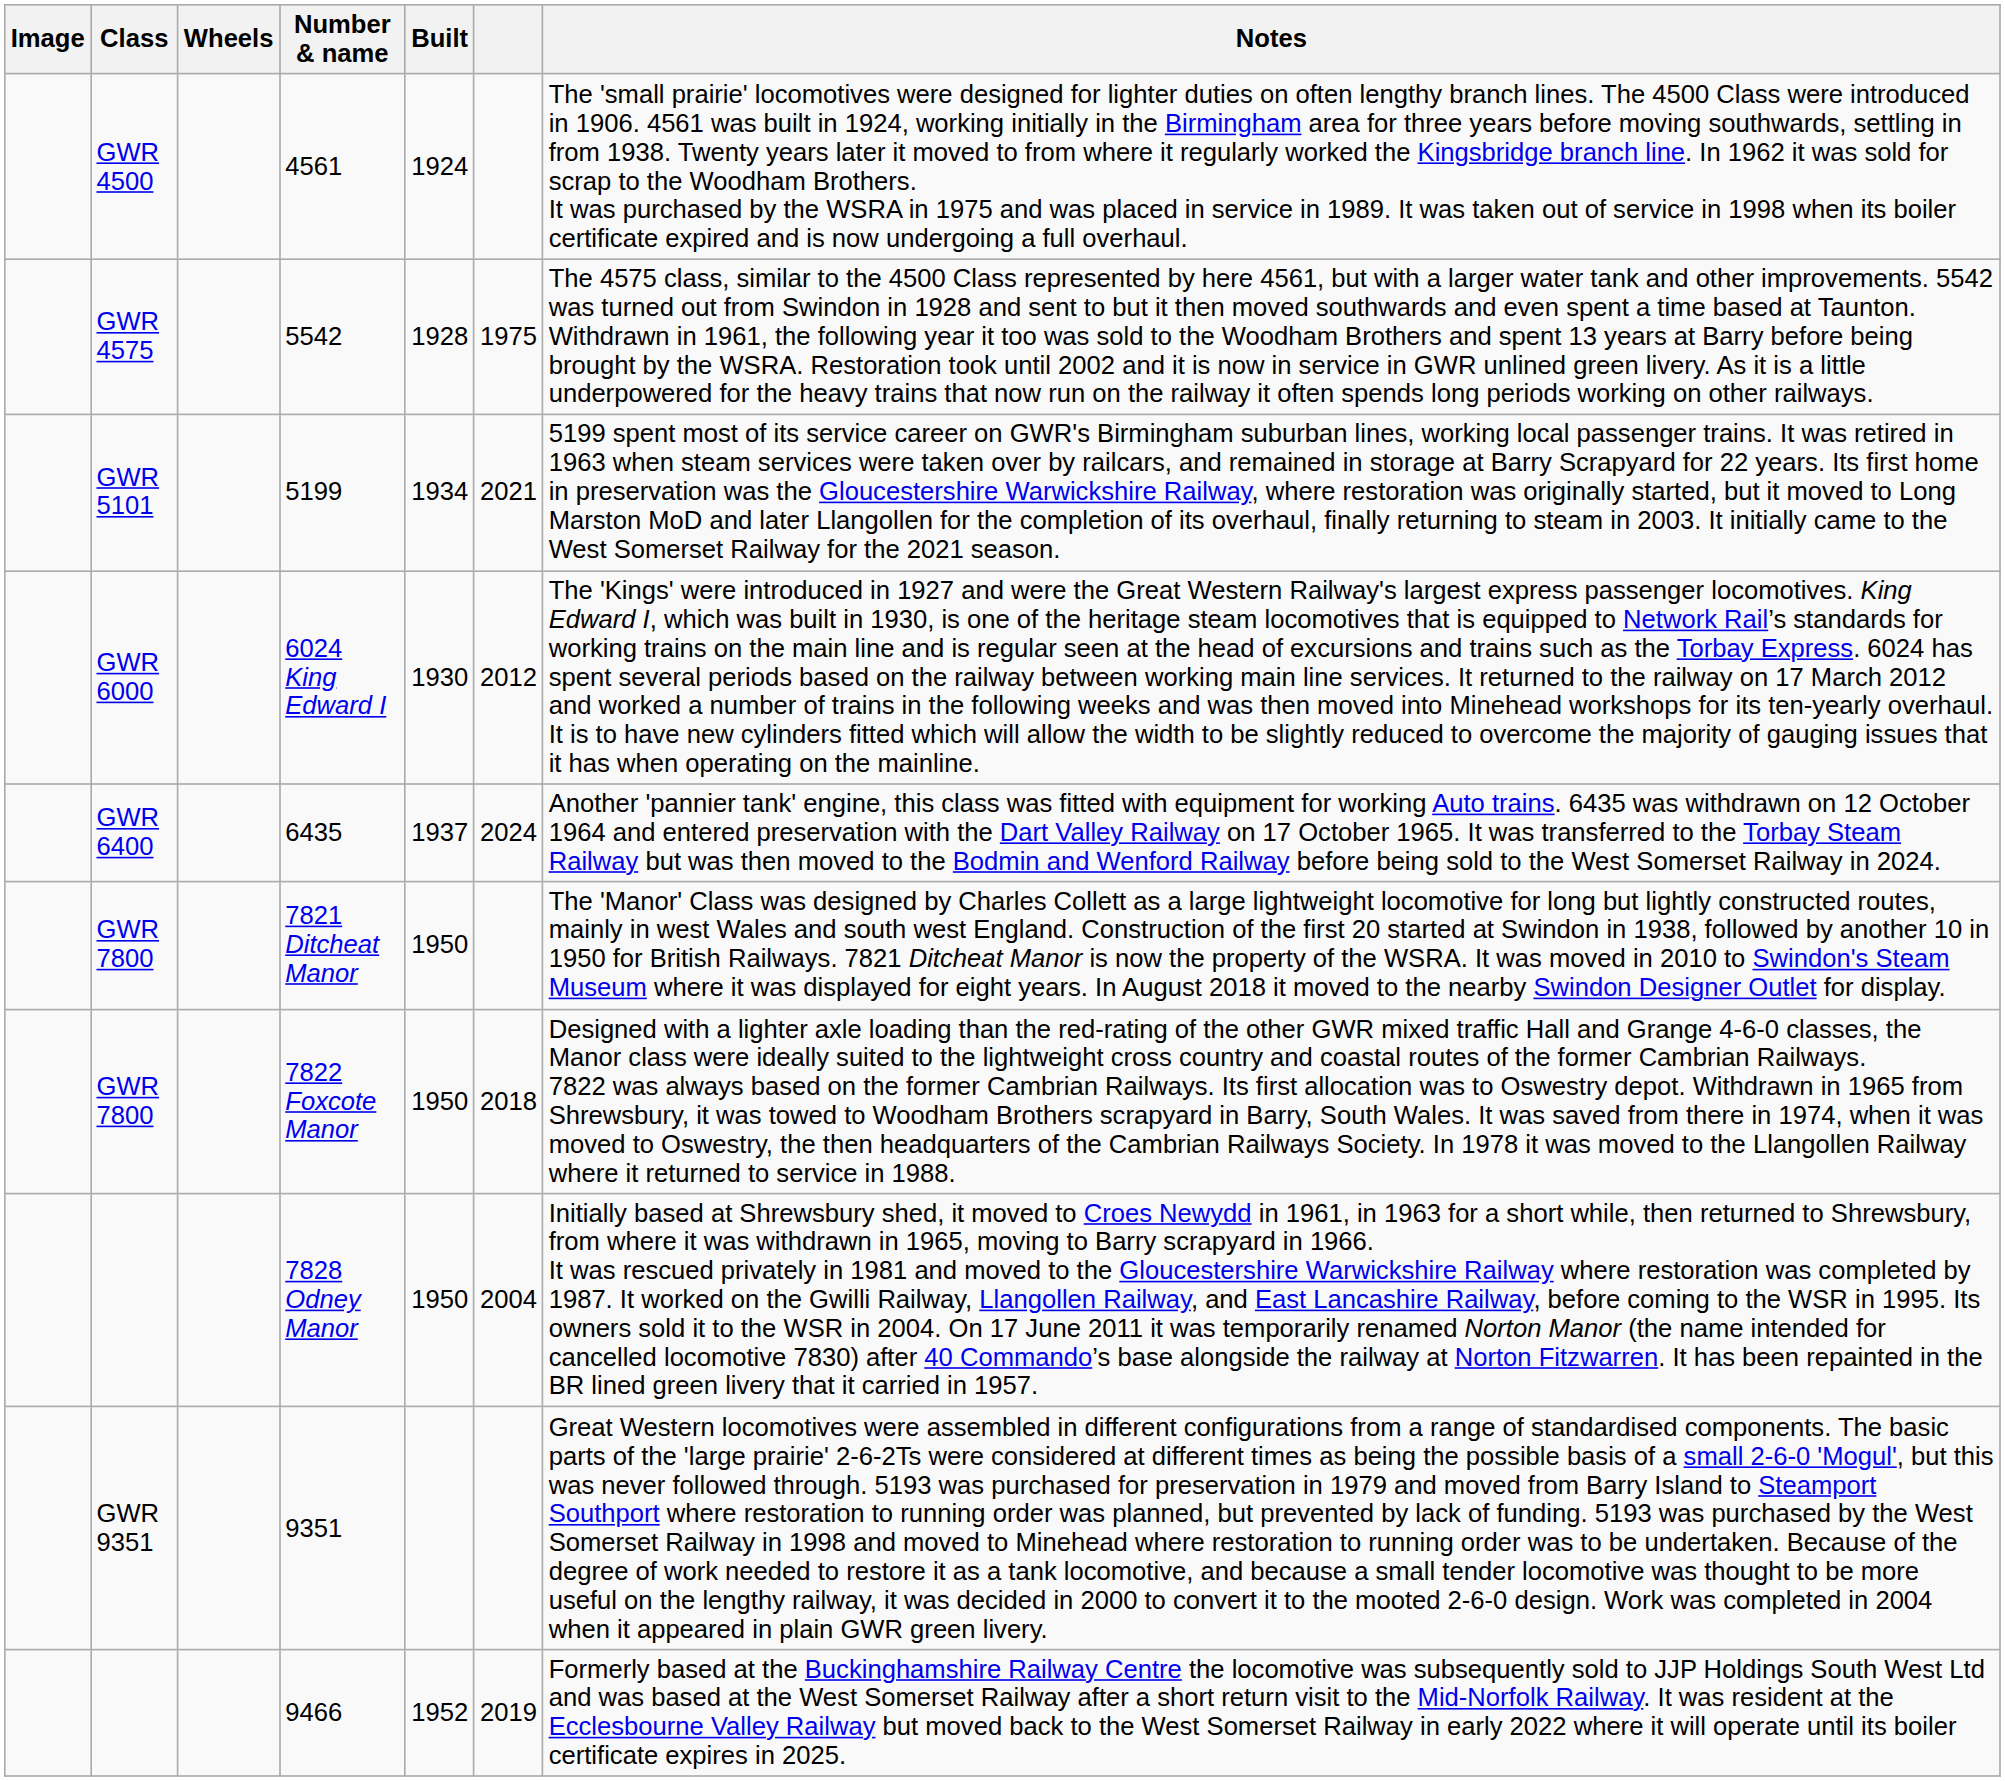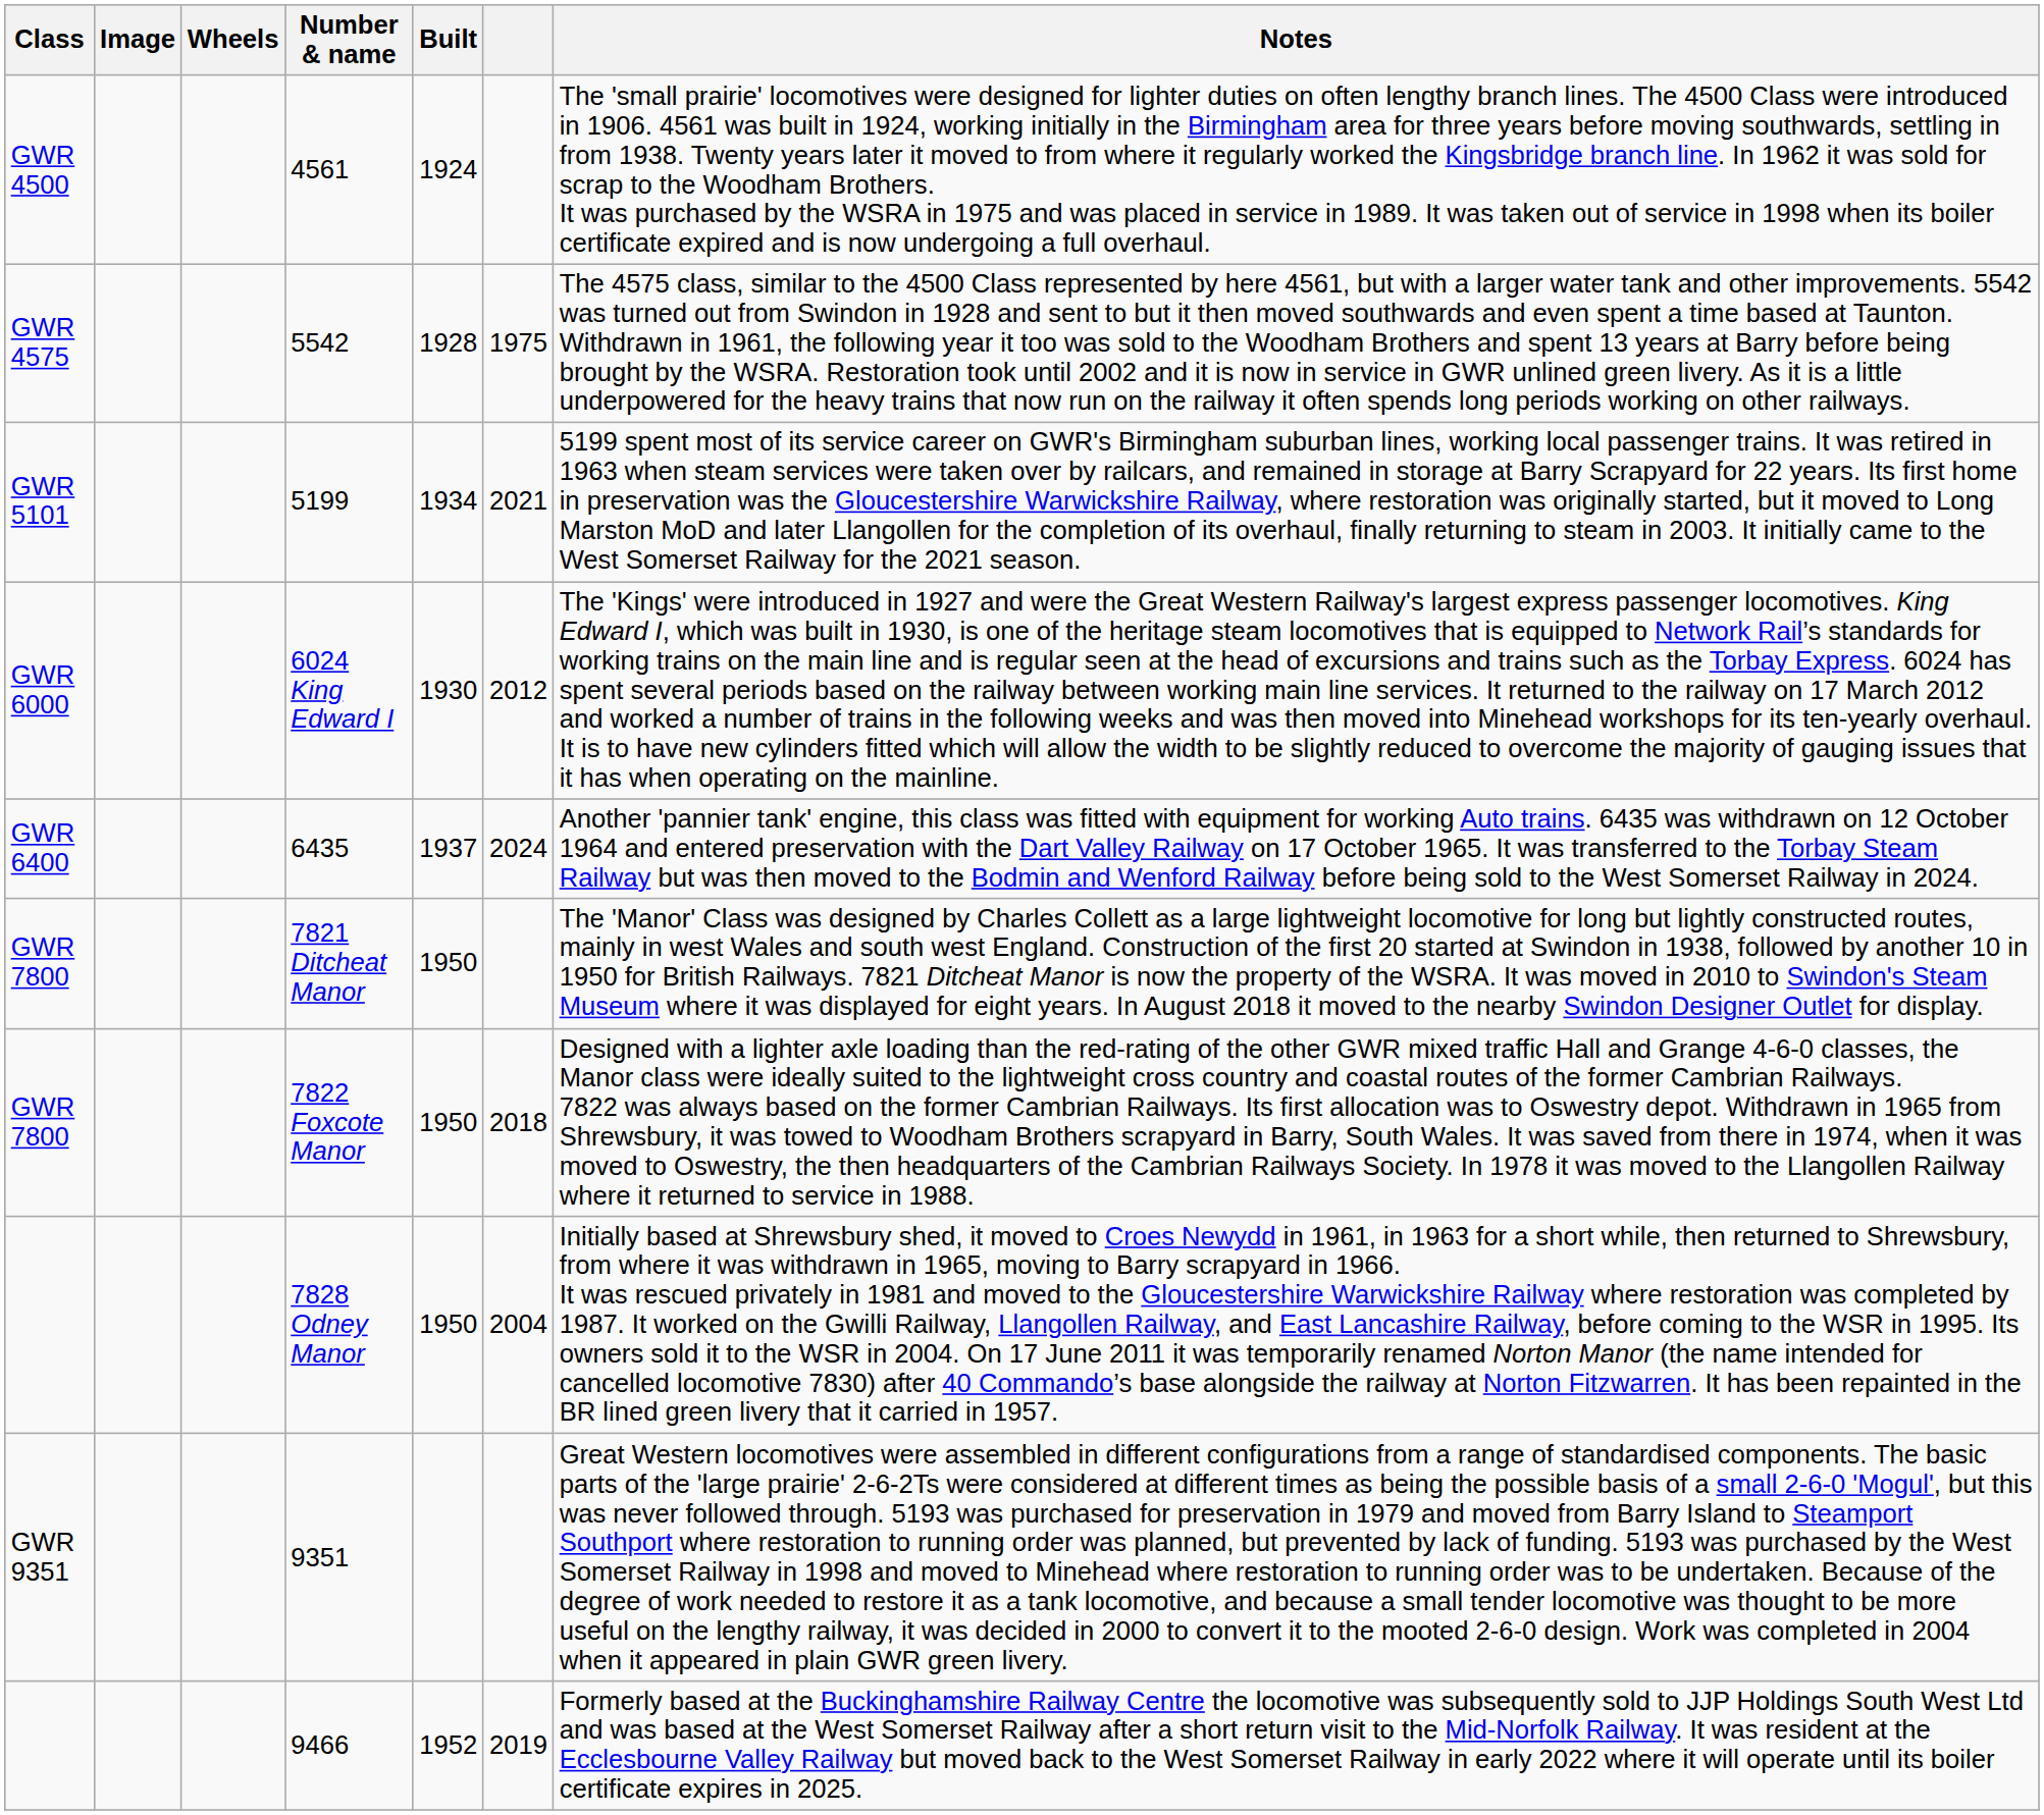columns swapped: Image <-> Class
